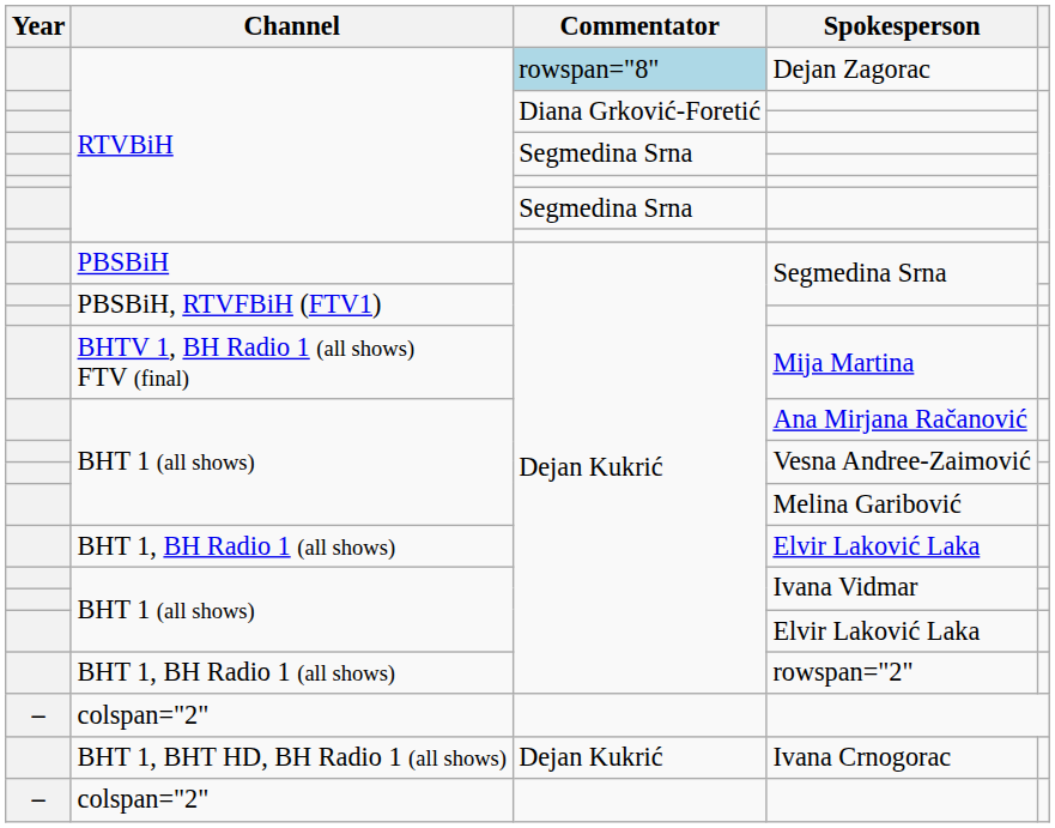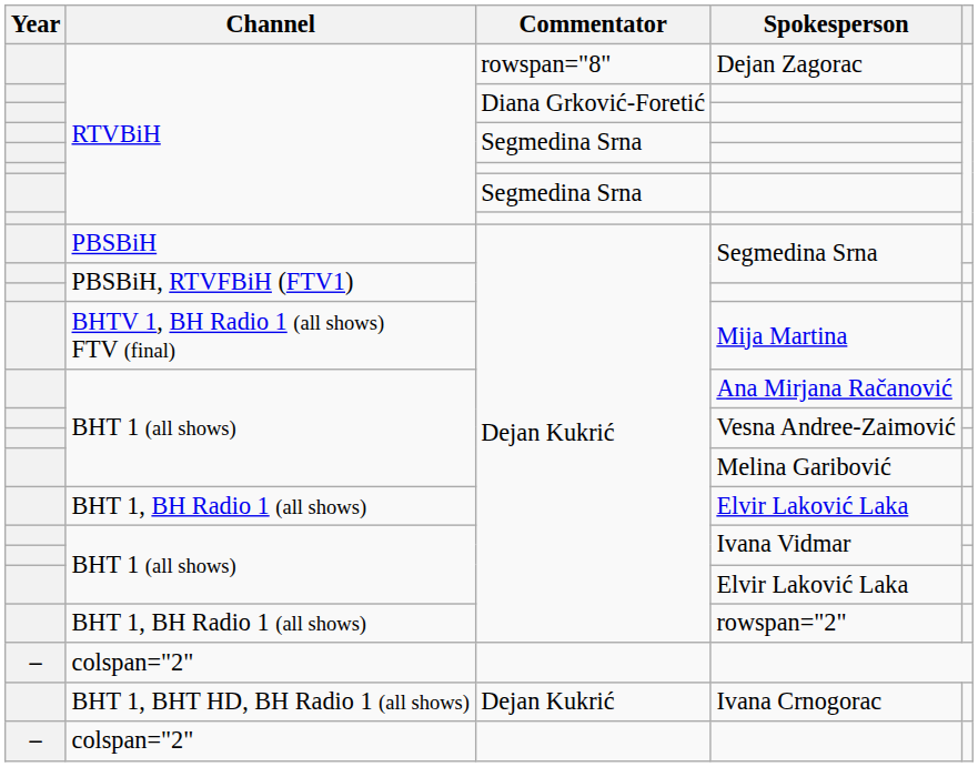Dejan Zagorac | Commentator: lightblue background -> no background
